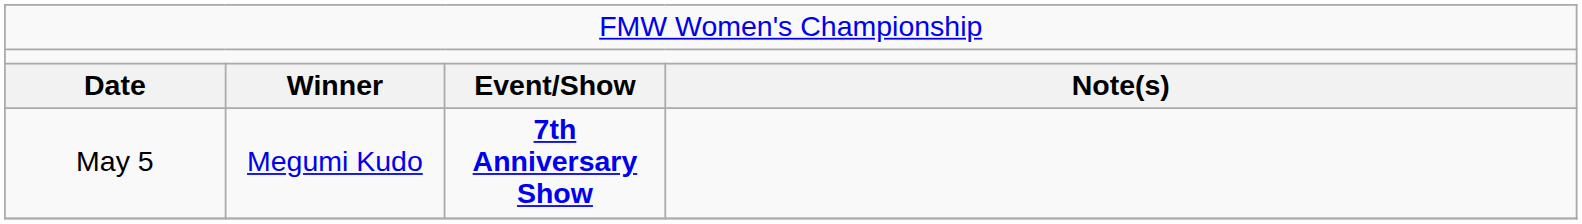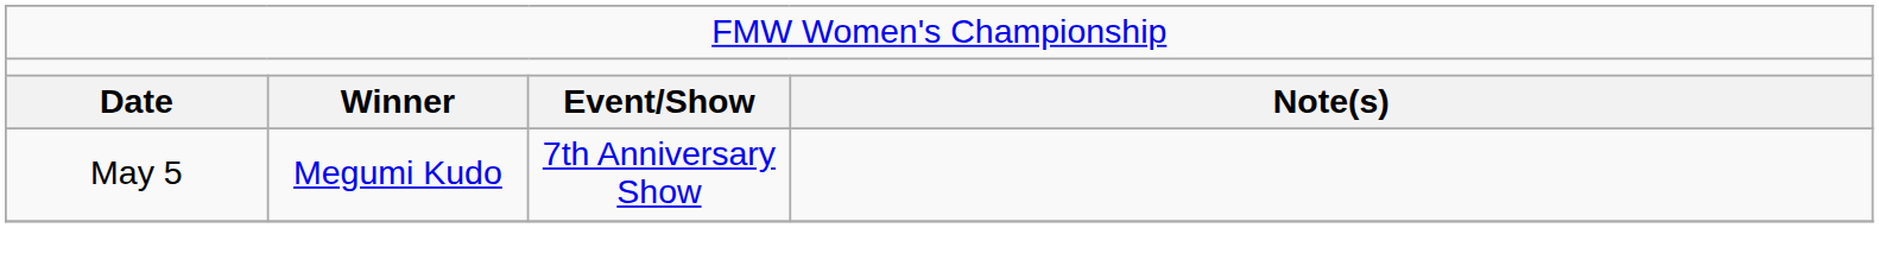May 5 | column 3: bold -> normal
